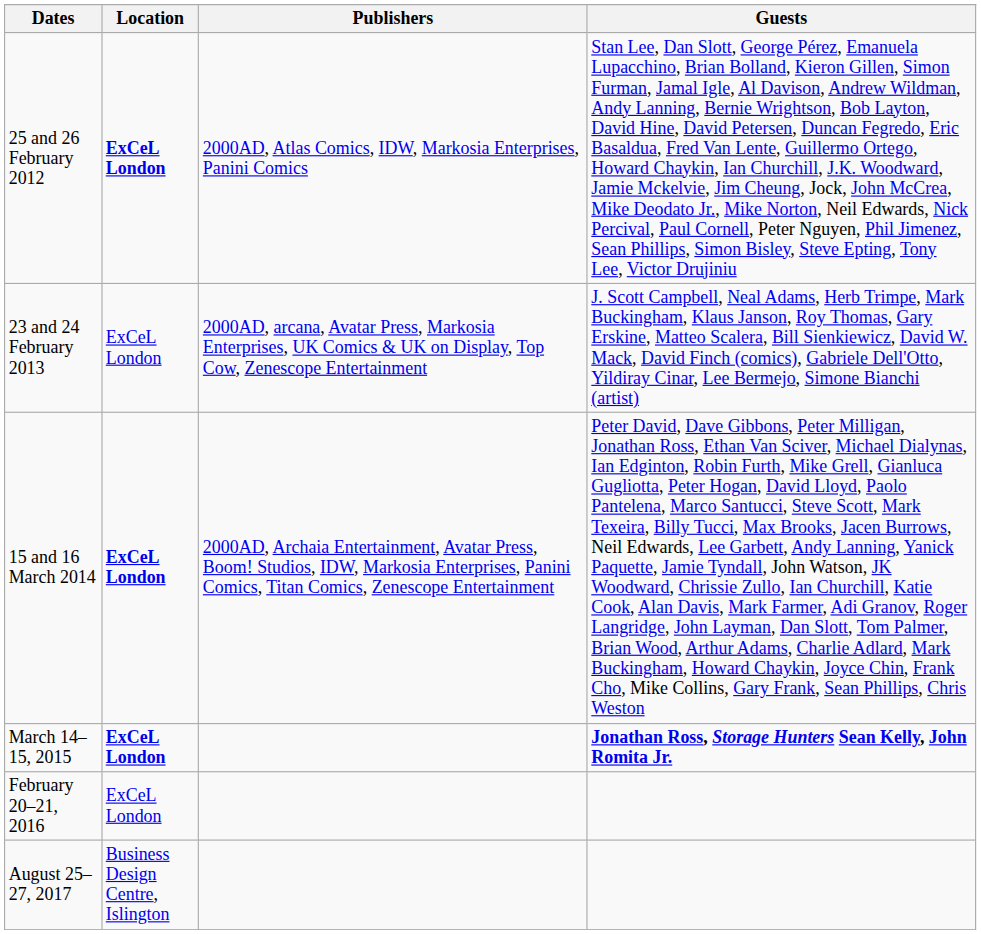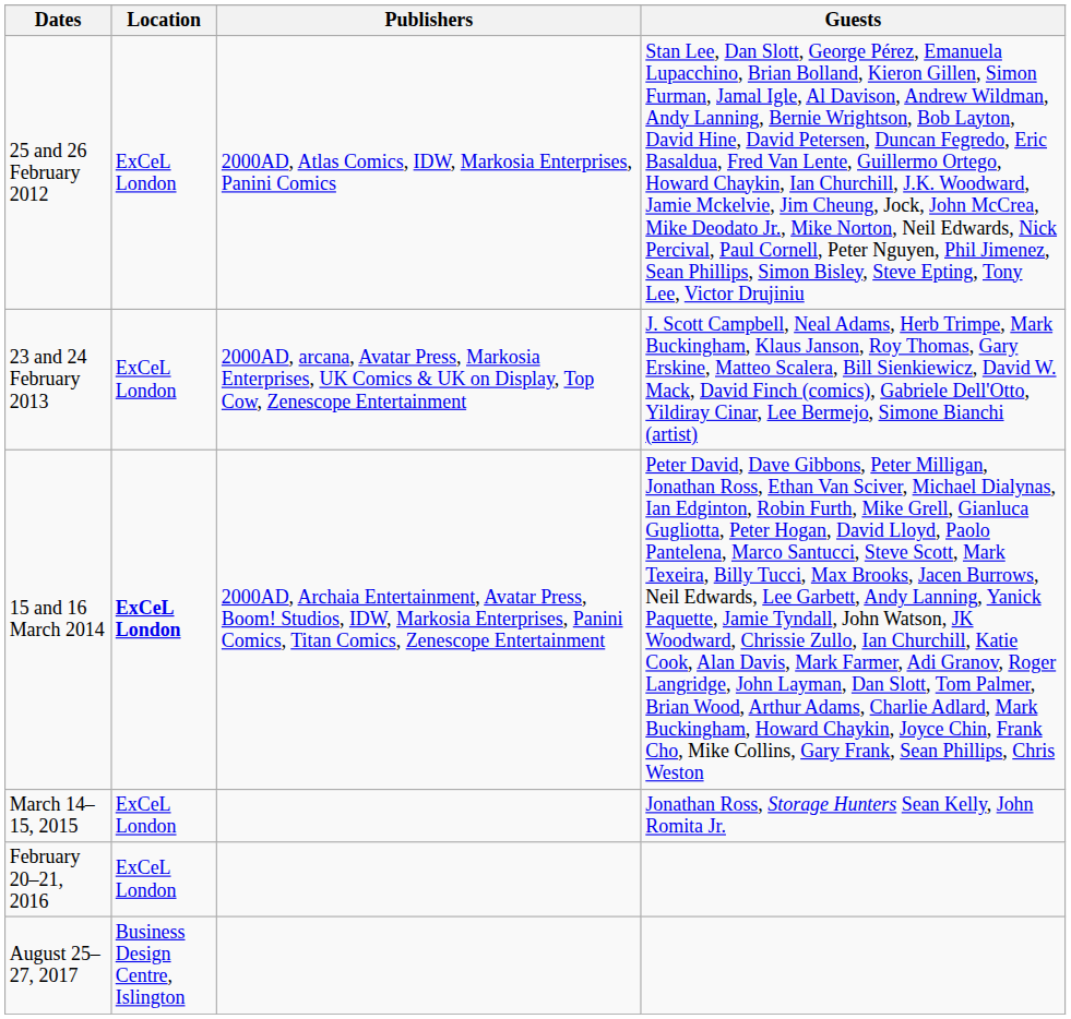25 and 26 February 2012 | Location: bold -> normal
March 14–15, 2015 | Location: bold -> normal
March 14–15, 2015 | Guests: bold -> normal
